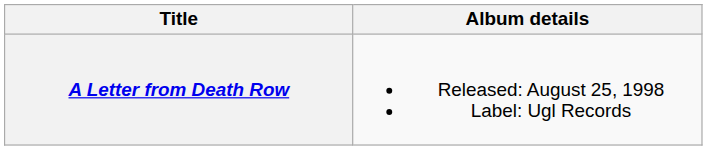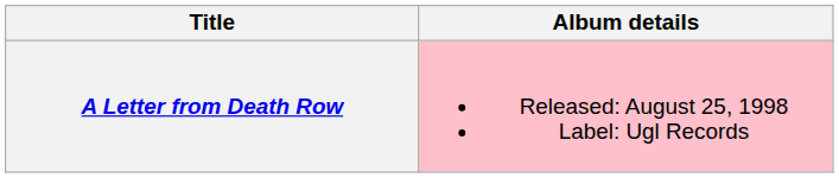A Letter from Death Row | Album details: no background -> pink background
